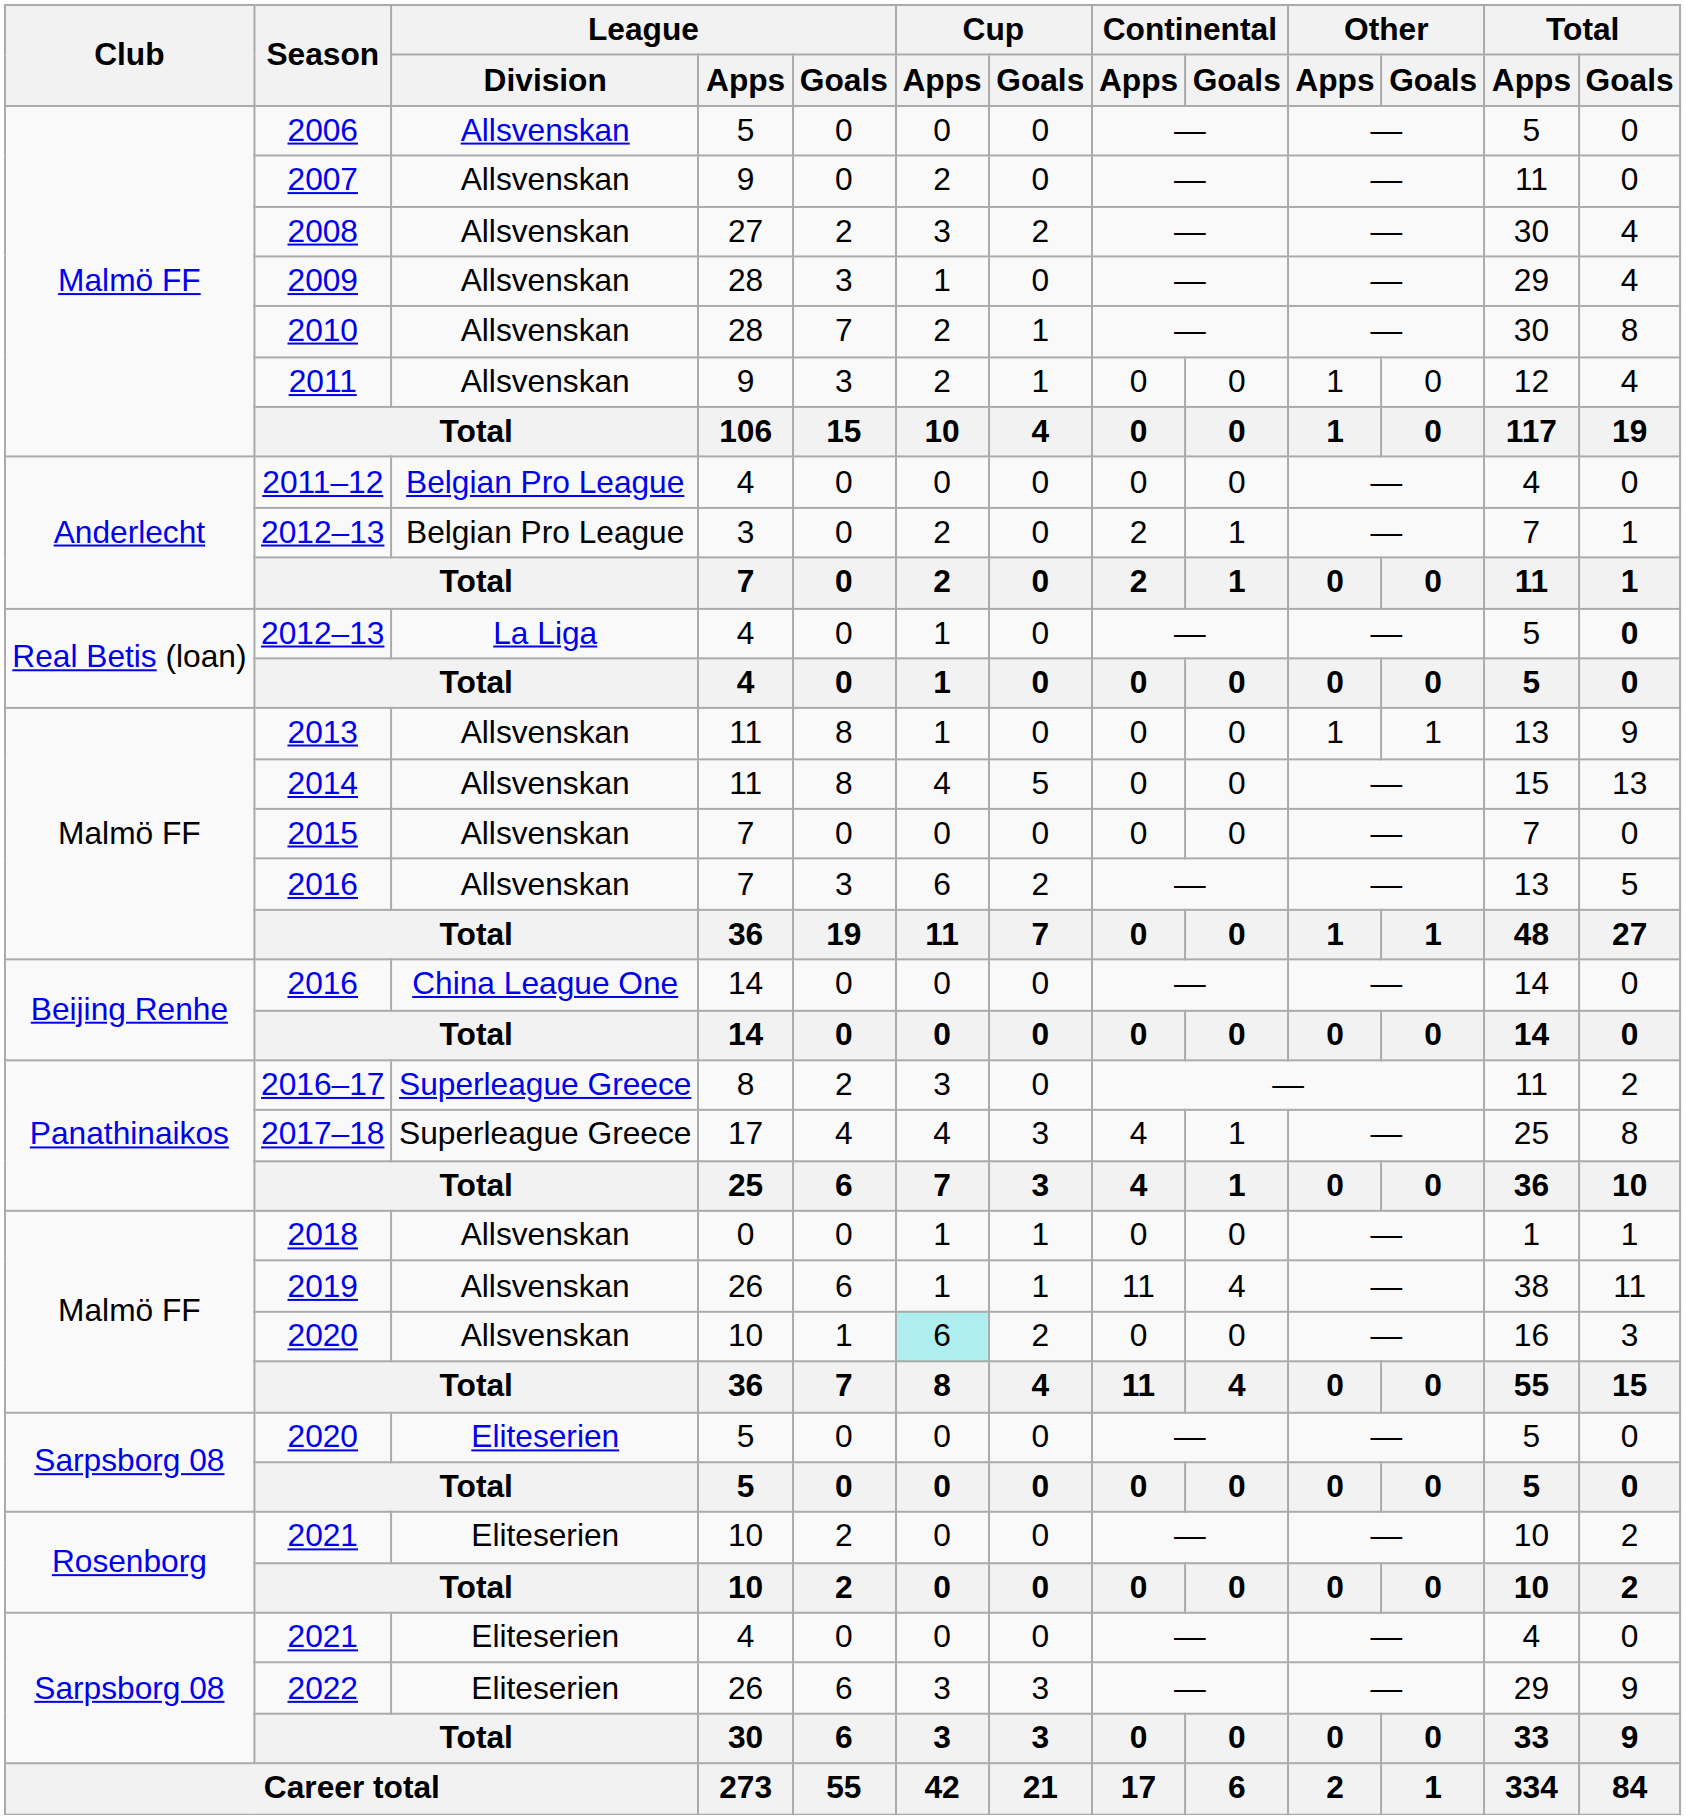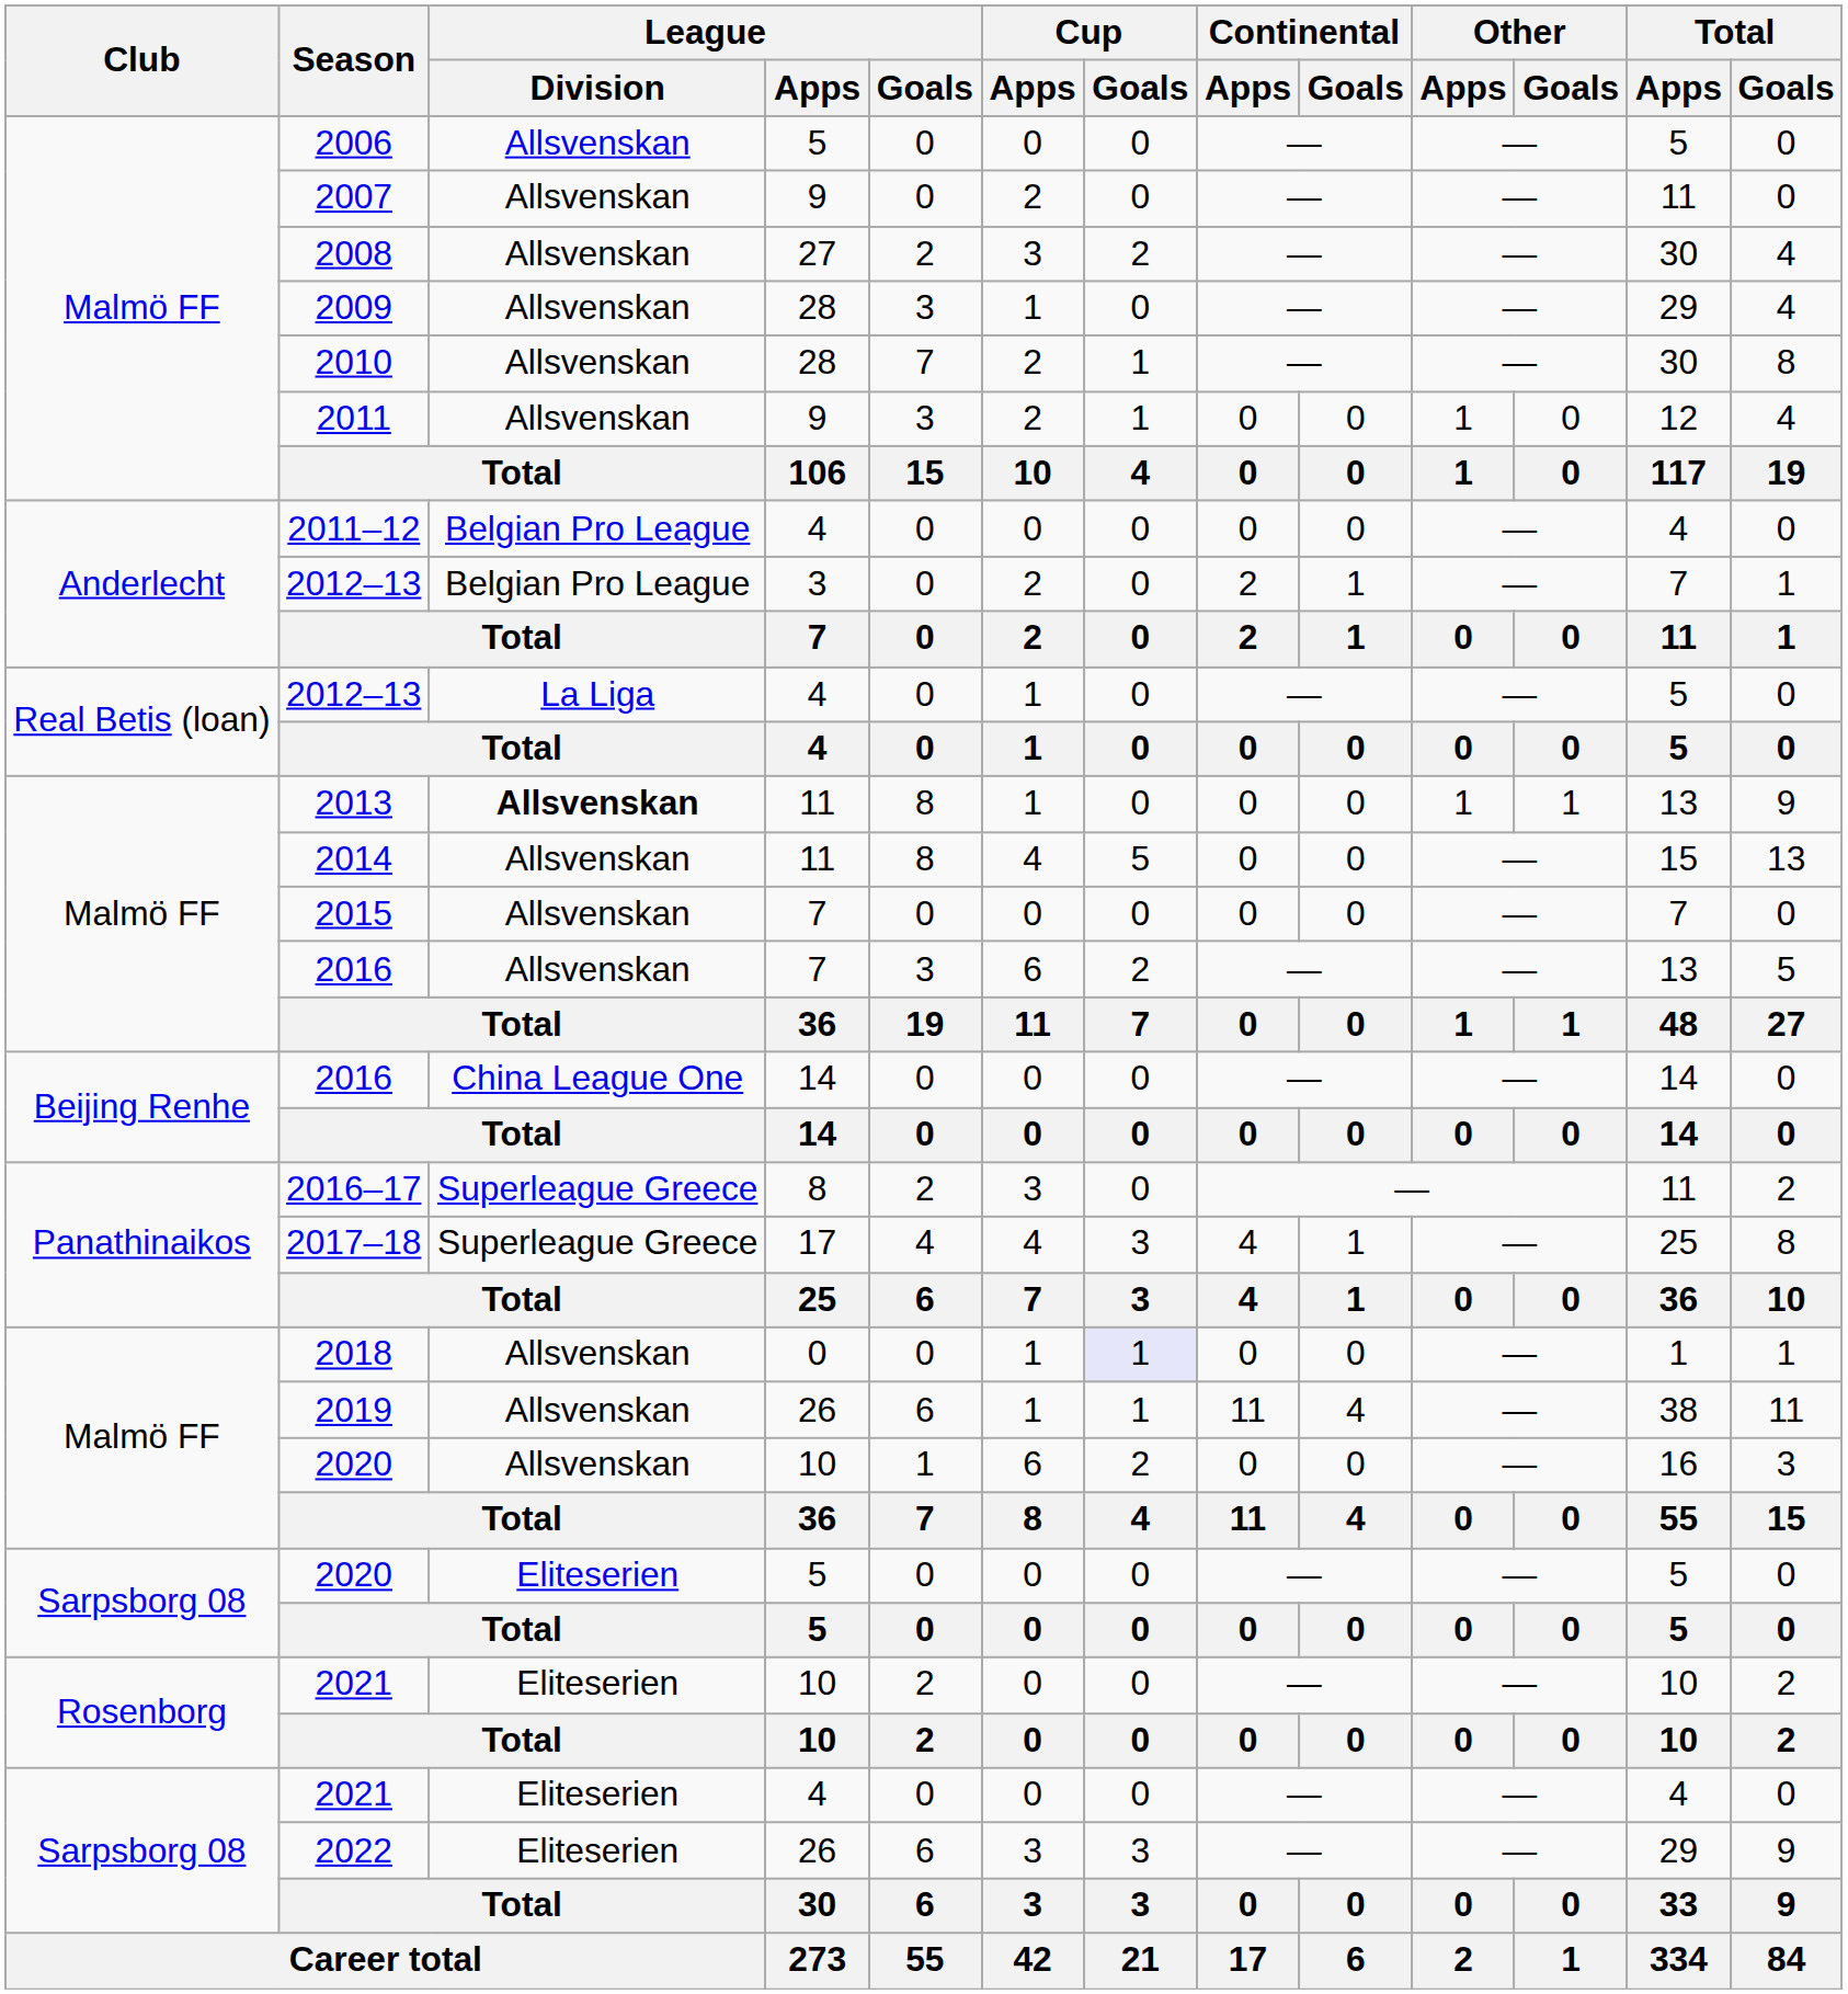2012–13 / 4 | Total / Goals: bold -> normal
2013 | League / Division: normal -> bold
2018 | Cup / Goals: no background -> lavender background
2020 / 10 | Cup / Apps: paleturquoise background -> no background
